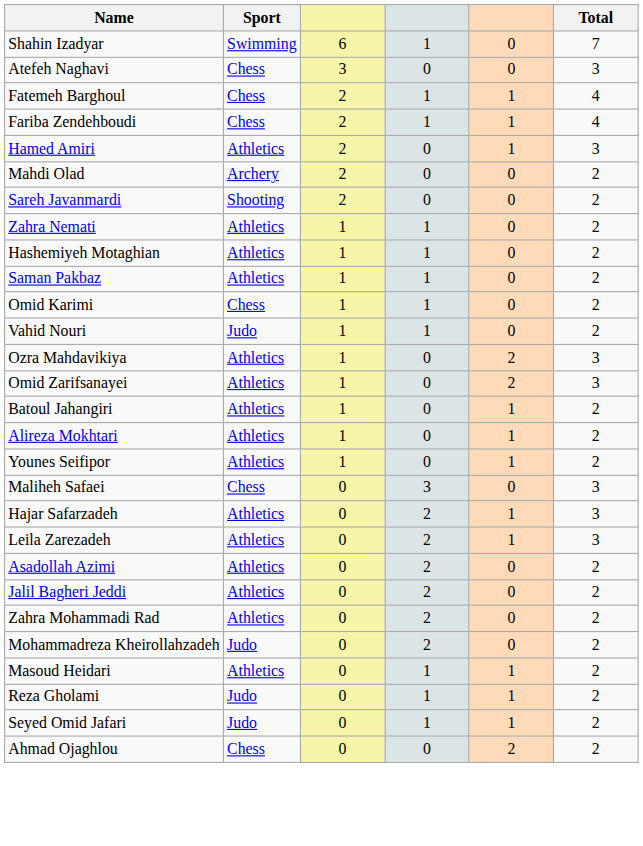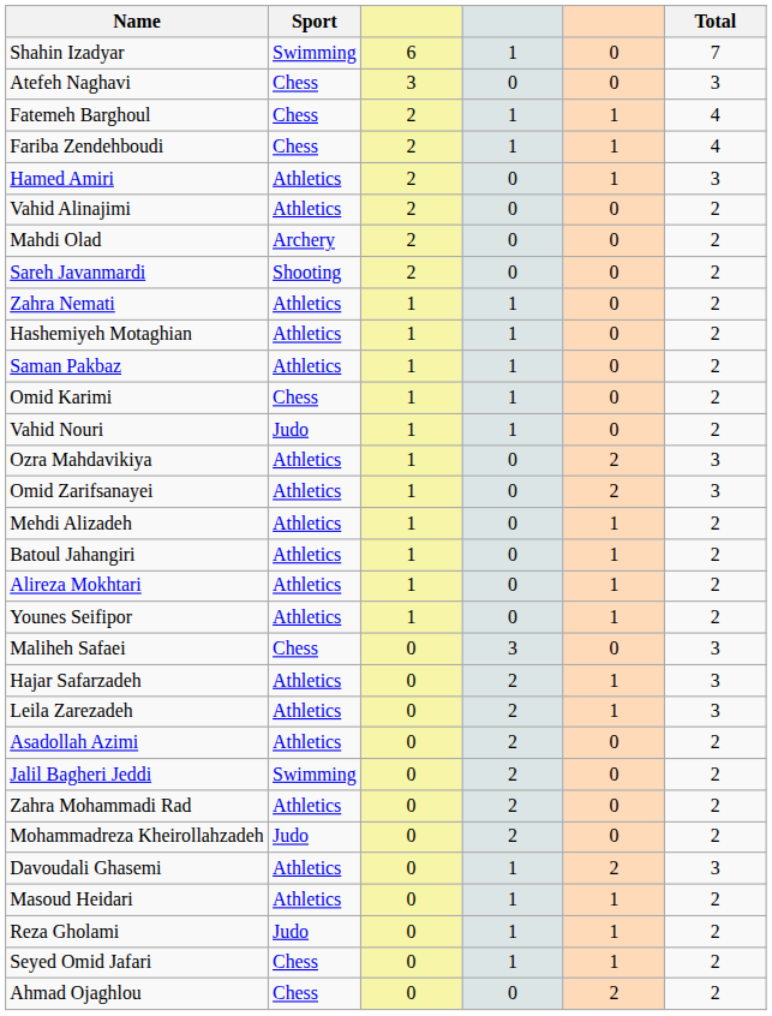+ row: Vahid Alinajimi | Athletics | 2 | 0 | 0 | 2
+ row: Mehdi Alizadeh | Athletics | 1 | 0 | 1 | 2
Jalil Bagheri Jeddi | Sport: Athletics -> Swimming
+ row: Davoudali Ghasemi | Athletics | 0 | 1 | 2 | 3
Seyed Omid Jafari | Sport: Judo -> Chess
